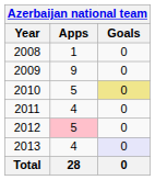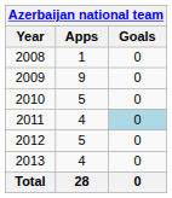2010 | Goals: khaki background -> no background
2011 | Goals: no background -> lightblue background
2012 | Apps: pink background -> no background
2013 | Goals: lavender background -> no background
